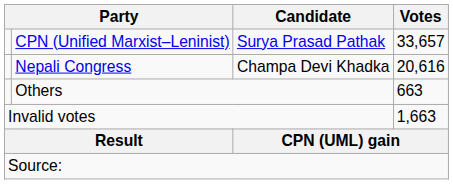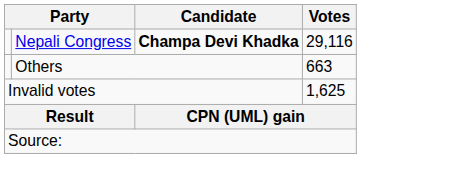- row: CPN (Unified Marxist–Leninist) | Surya Prasad Pathak | 33,657
Nepali Congress | Candidate: normal -> bold
Nepali Congress | Votes: 20,616 -> 29,116
Invalid votes | Votes: 1,663 -> 1,625
